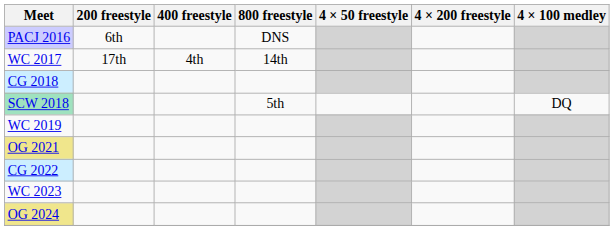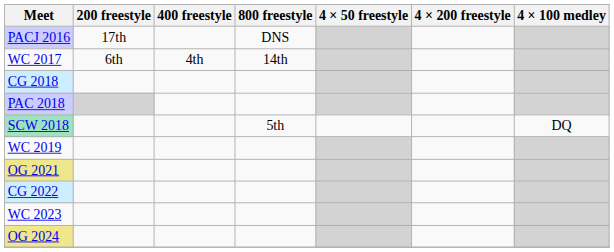PACJ 2016 | 200 freestyle: 6th -> 17th
WC 2017 | 200 freestyle: 17th -> 6th
+ row: PAC 2018
